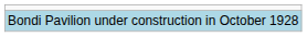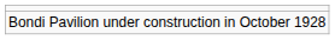row 2 | column 1: lightblue background -> no background
